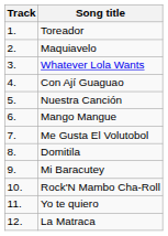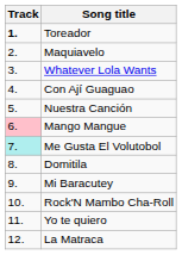Toreador | Track: normal -> bold
Mango Mangue | Track: no background -> pink background
Me Gusta El Volutobol | Track: no background -> paleturquoise background
